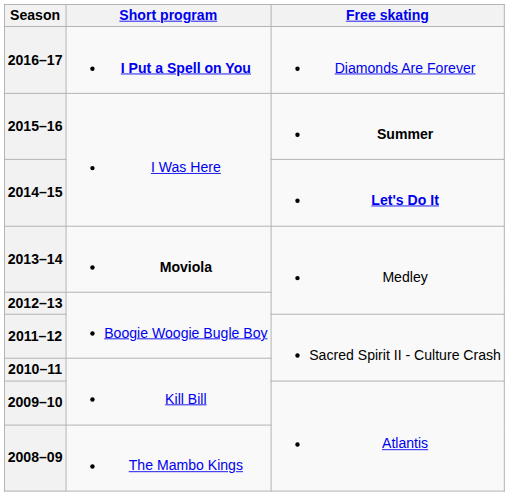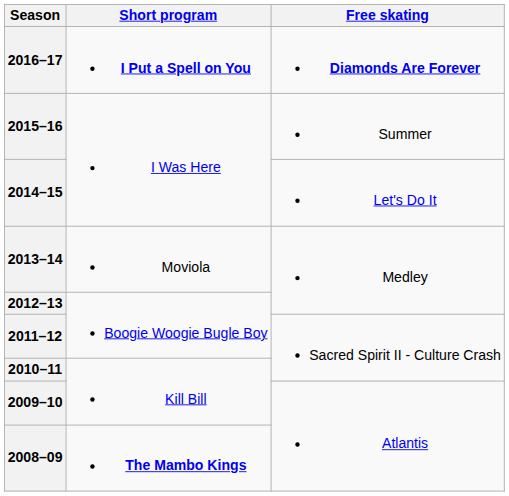2016–17 | Free skating: normal -> bold
2015–16 | Free skating: bold -> normal
2014–15 | Free skating: bold -> normal
2013–14 | Short program: bold -> normal
2008–09 | Short program: normal -> bold
